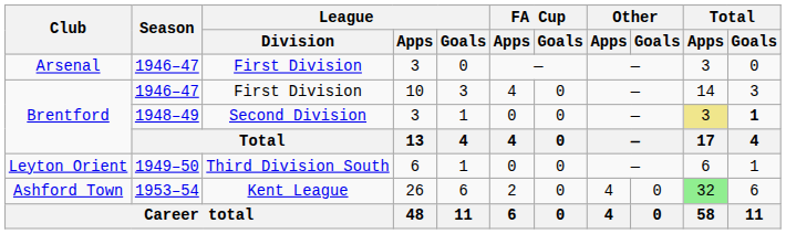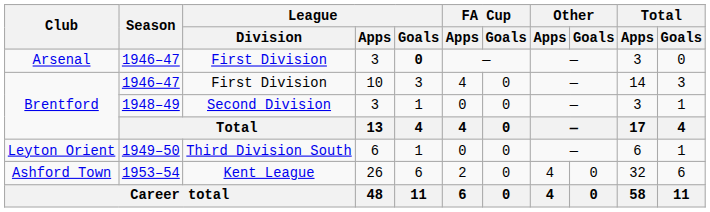Arsenal | League / Goals: normal -> bold
Brentford / 1948–49 | Total / Apps: khaki background -> no background
Brentford / 1948–49 | Total / Goals: bold -> normal
Ashford Town | Total / Apps: lightgreen background -> no background
